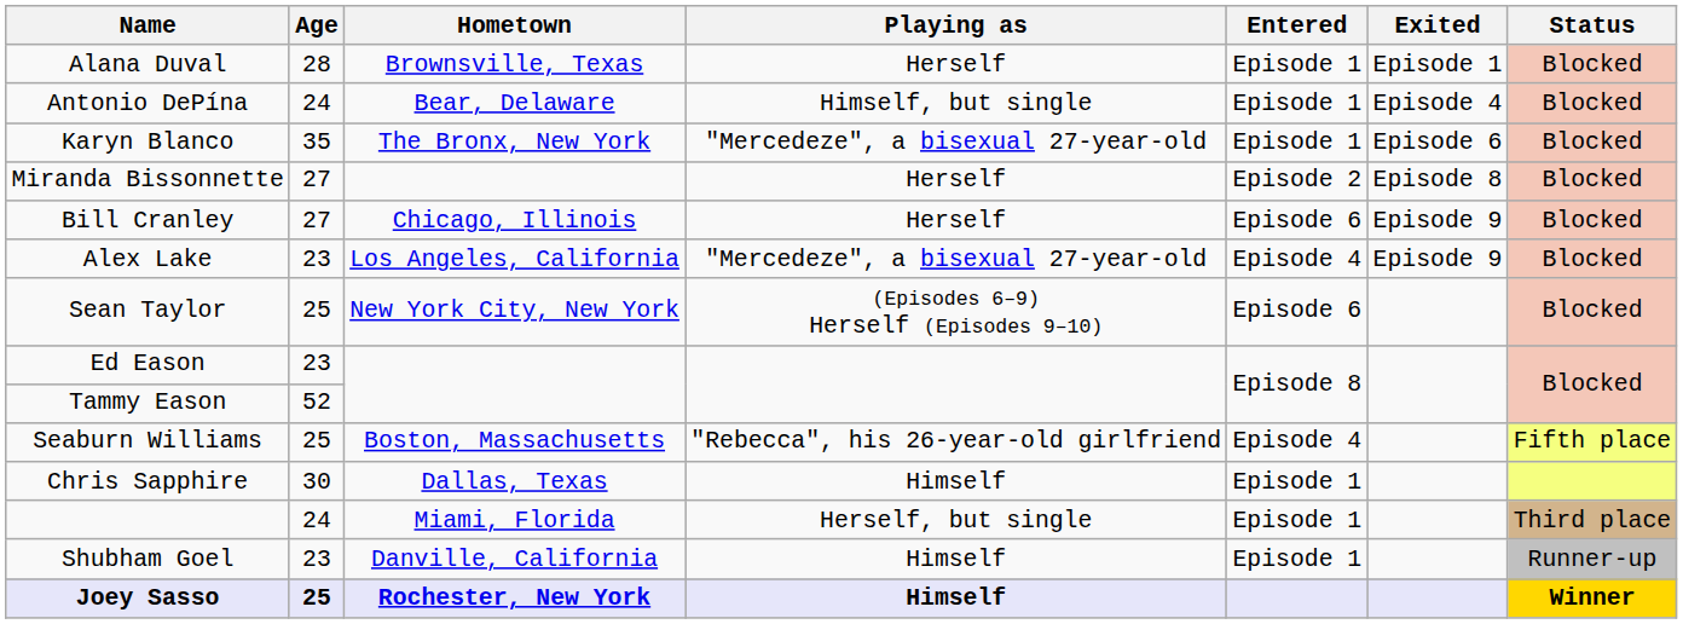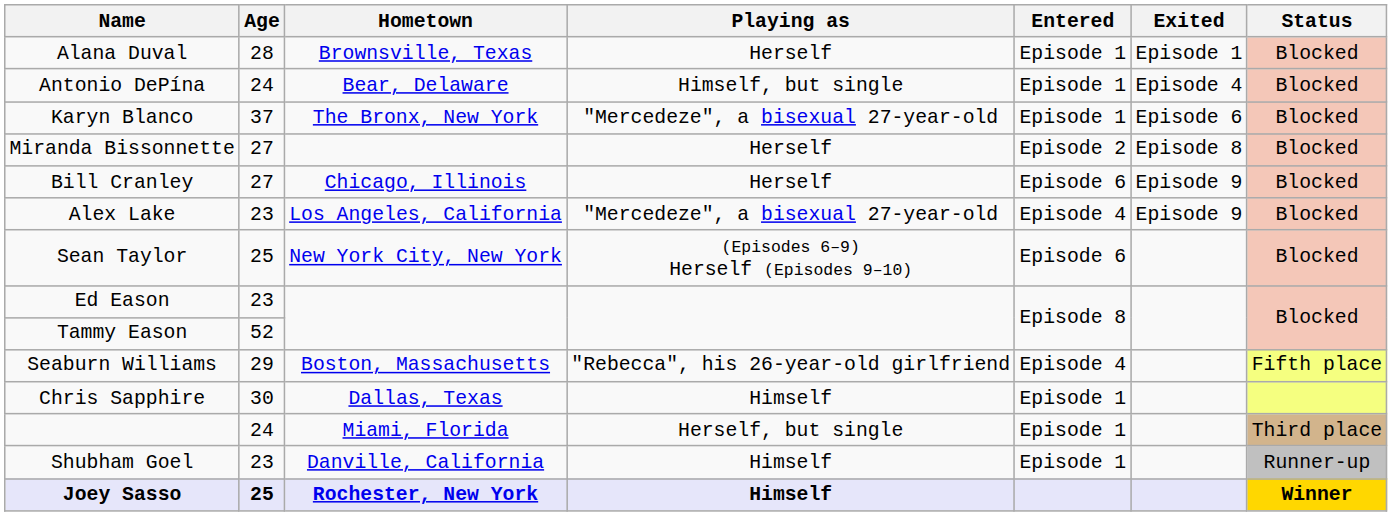Karyn Blanco | Age: 35 -> 37
Seaburn Williams | Age: 25 -> 29
